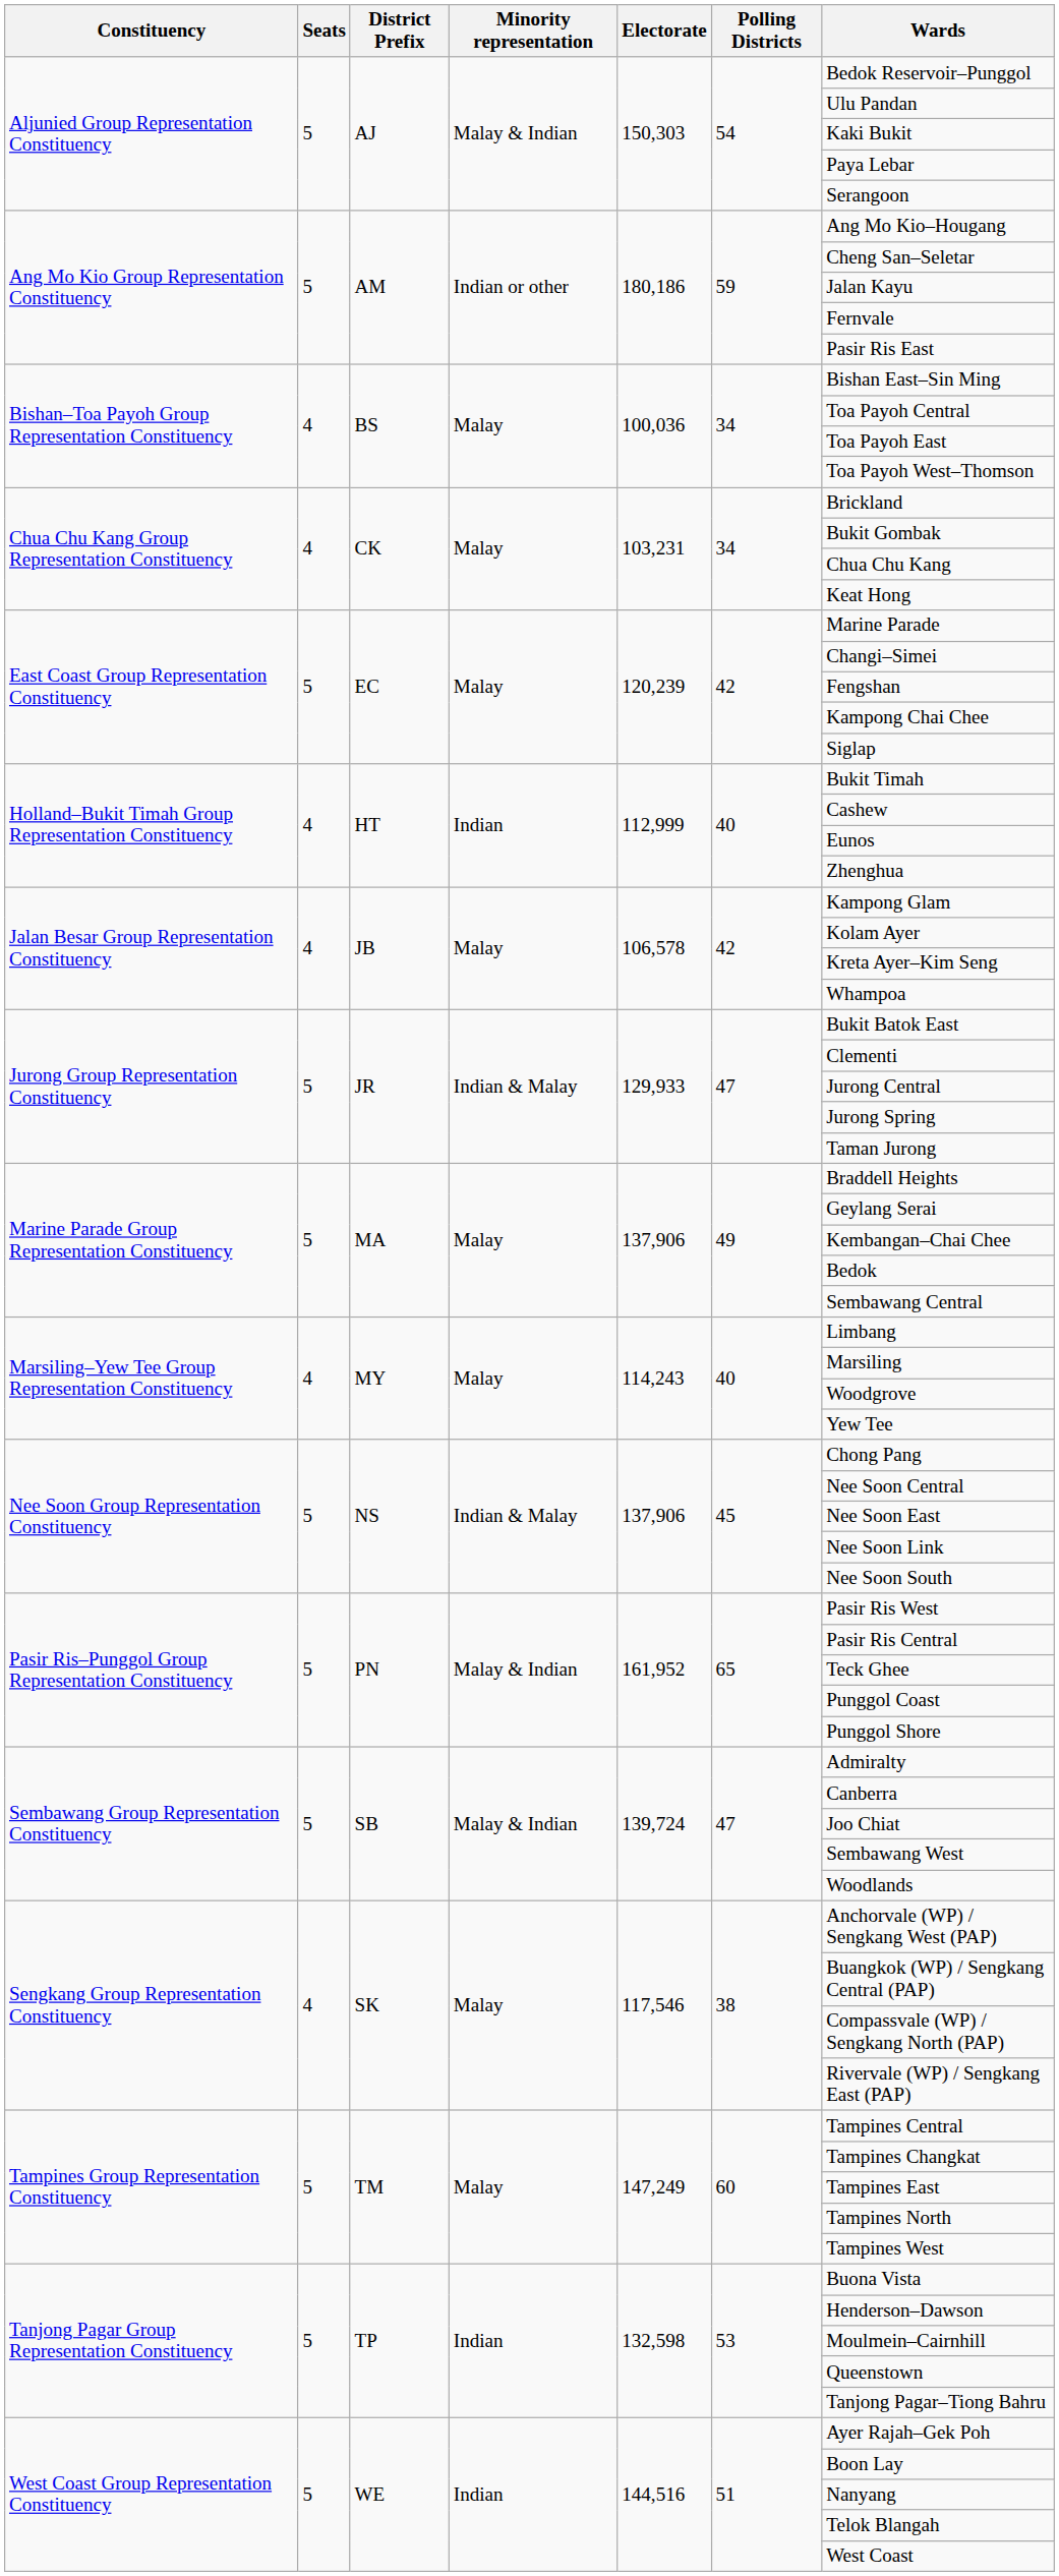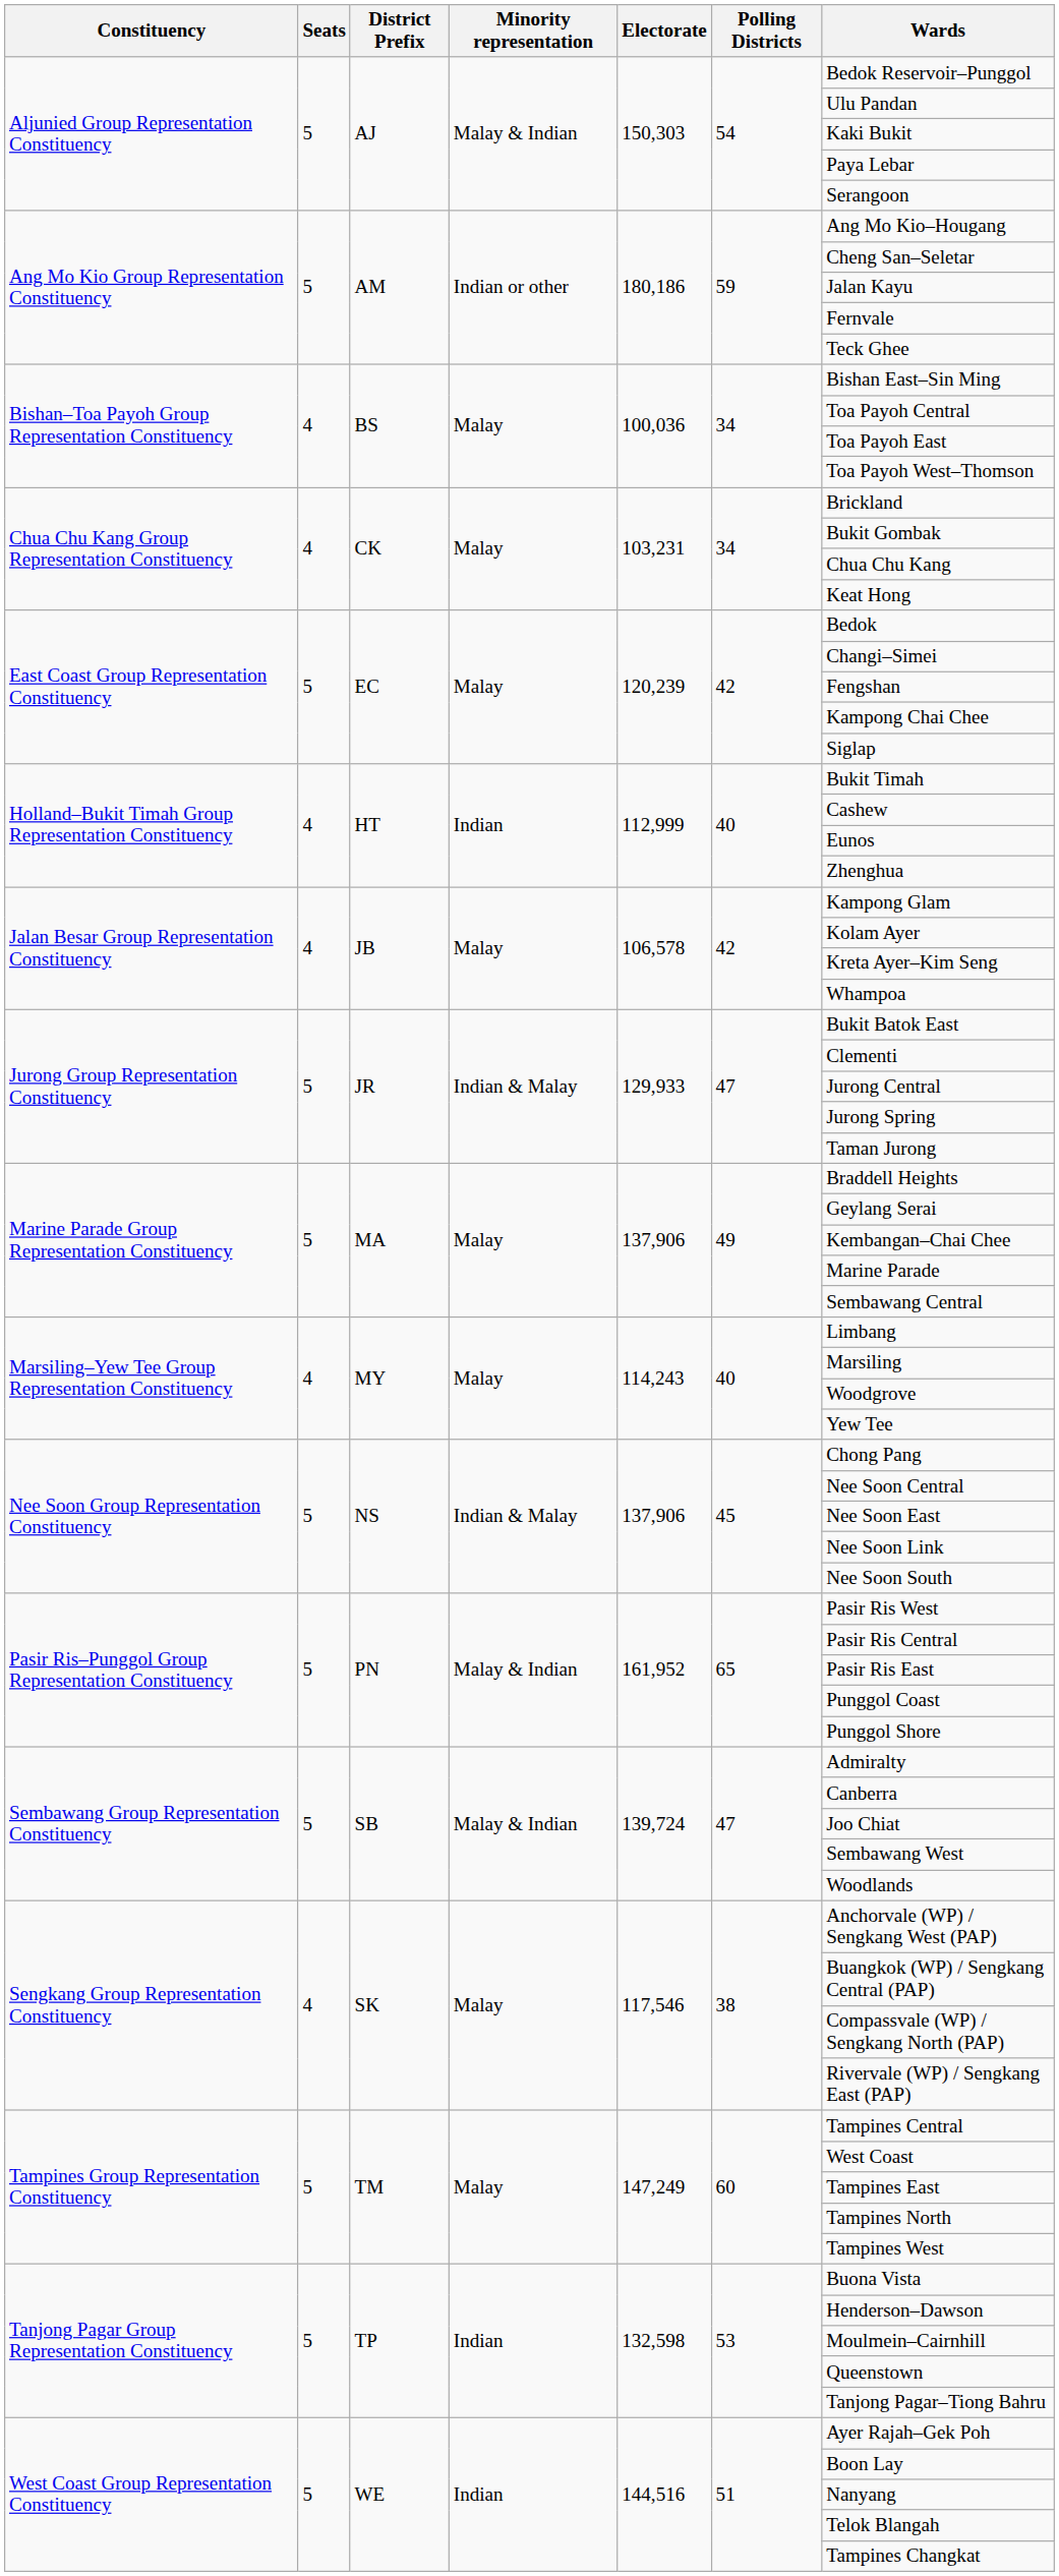row 11 | Wards: Pasir Ris East -> Teck Ghee
row 20 | Wards: Marine Parade -> Bedok
row 41 | Wards: Bedok -> Marine Parade
row 54 | Wards: Teck Ghee -> Pasir Ris East
row 67 | Wards: Tampines Changkat -> West Coast
row 80 | Wards: West Coast -> Tampines Changkat
